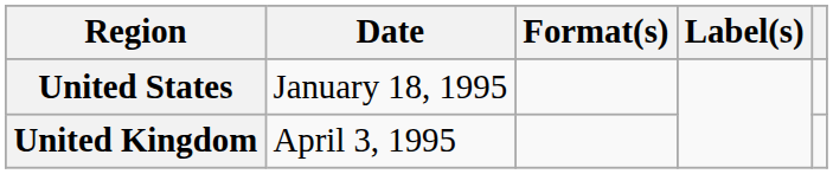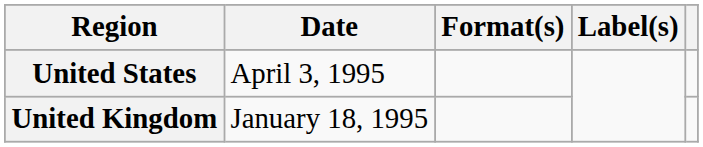United States | Date: January 18, 1995 -> April 3, 1995
United Kingdom | Date: April 3, 1995 -> January 18, 1995
